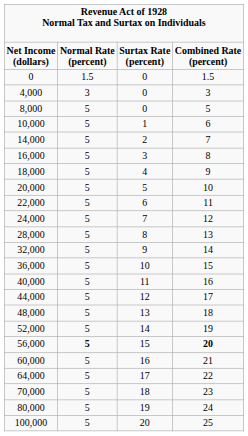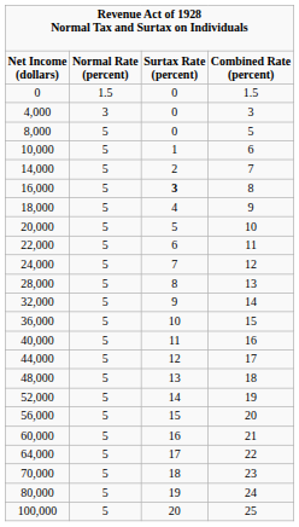16,000 | column 3: normal -> bold
56,000 | column 2: bold -> normal
56,000 | column 4: bold -> normal
